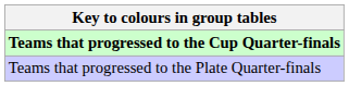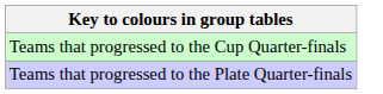row 2 | column 1: bold -> normal
